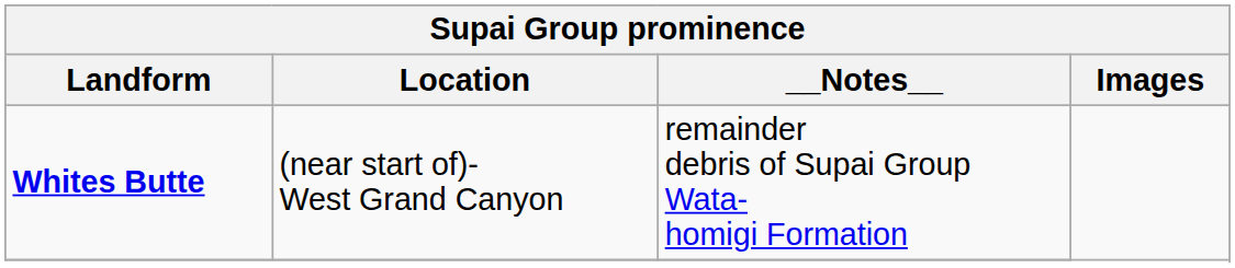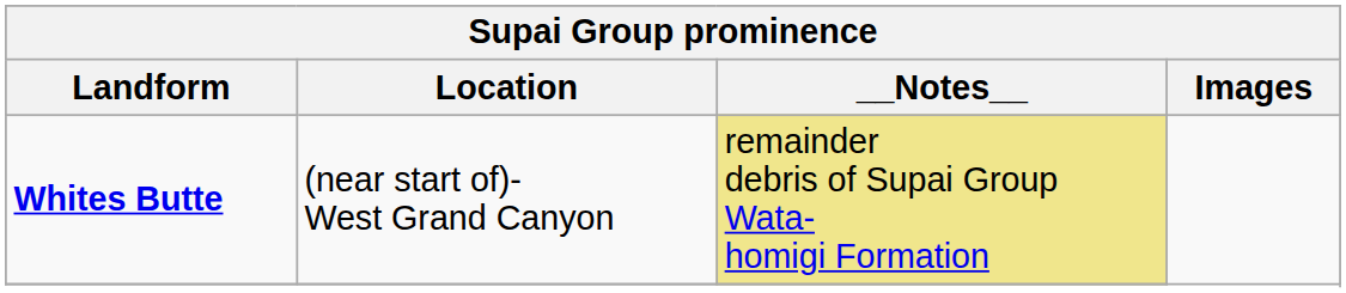Whites Butte | __Notes__: no background -> khaki background
